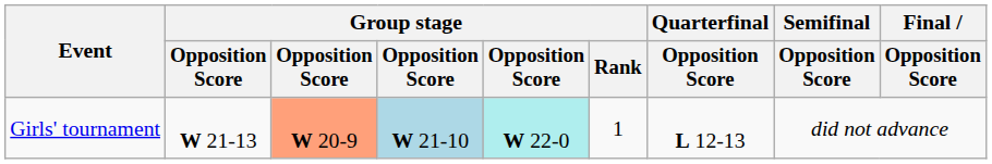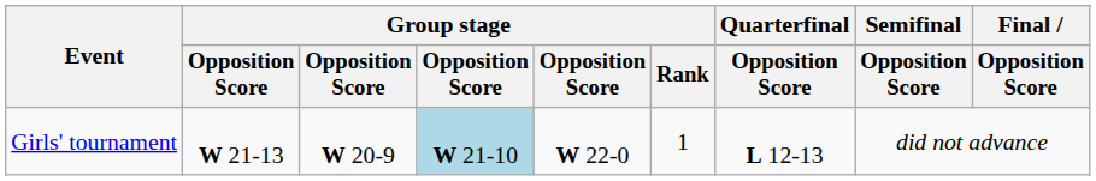Girls' tournament | column 3: lightsalmon background -> no background
Girls' tournament | column 5: paleturquoise background -> no background
